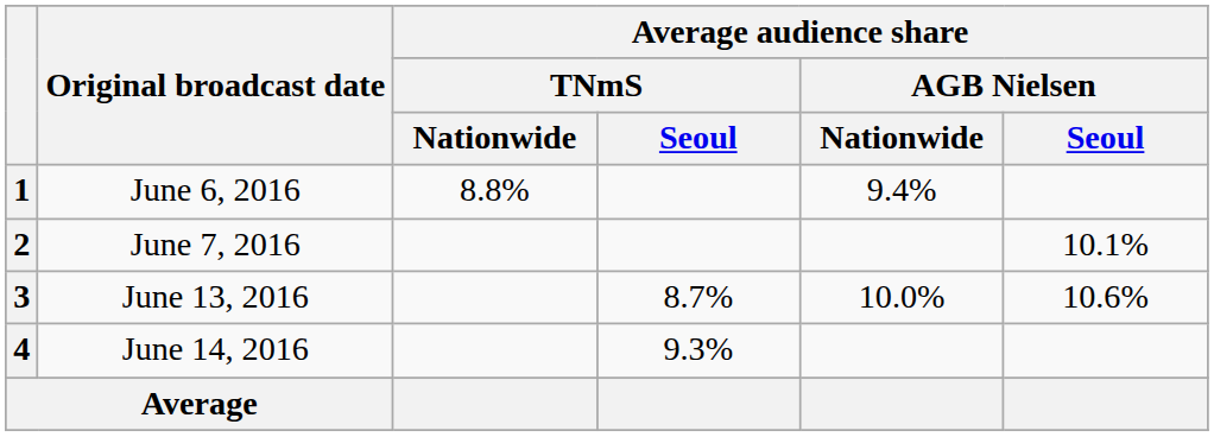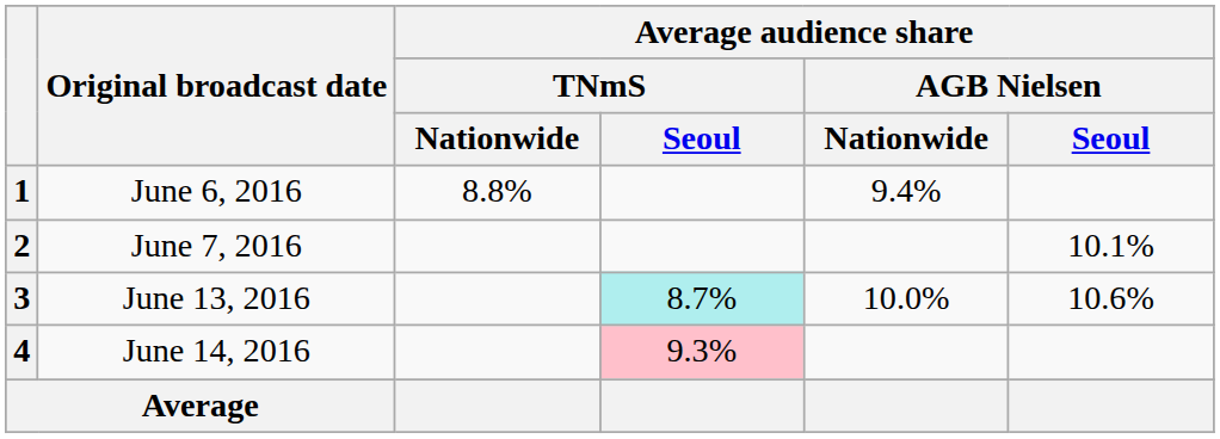3 | Average audience share / TNmS / Seoul: no background -> paleturquoise background
4 | Average audience share / TNmS / Seoul: no background -> pink background
